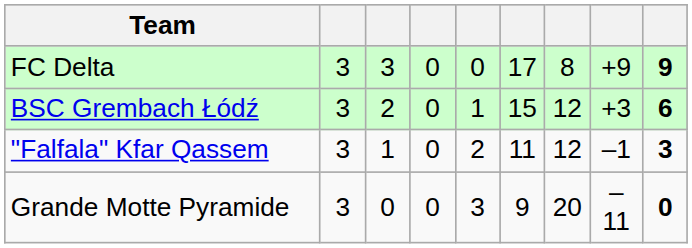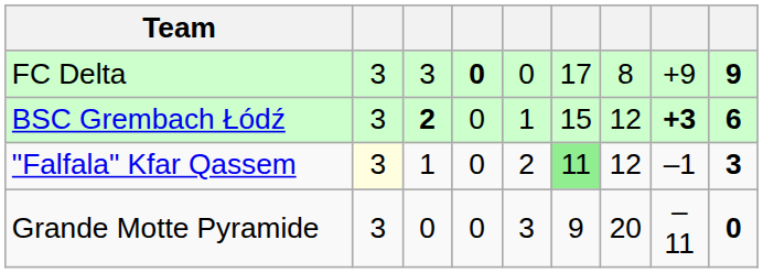FC Delta | column 4: normal -> bold
BSC Grembach Łódź | column 3: normal -> bold
BSC Grembach Łódź | column 8: normal -> bold
"Falfala" Kfar Qassem | column 2: no background -> lightyellow background
"Falfala" Kfar Qassem | column 6: no background -> lightgreen background
